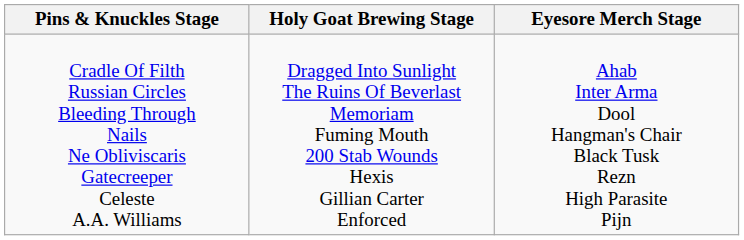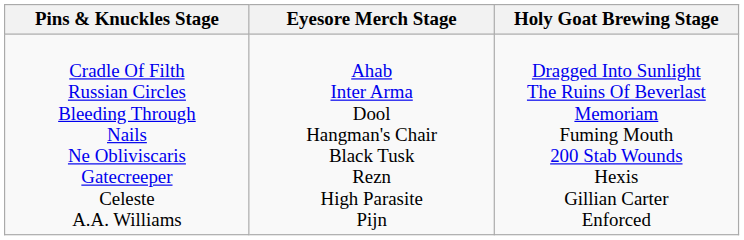columns swapped: Holy Goat Brewing Stage <-> Eyesore Merch Stage
